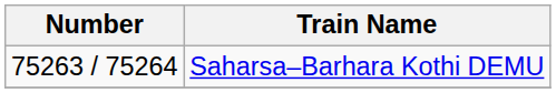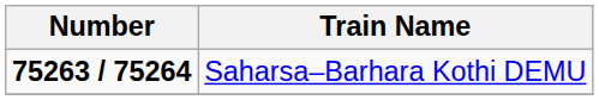Saharsa–Barhara Kothi DEMU | Number: normal -> bold
